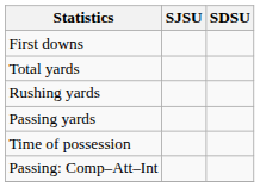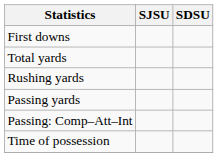rows swapped: Passing: Comp–Att–Int <-> Time of possession
